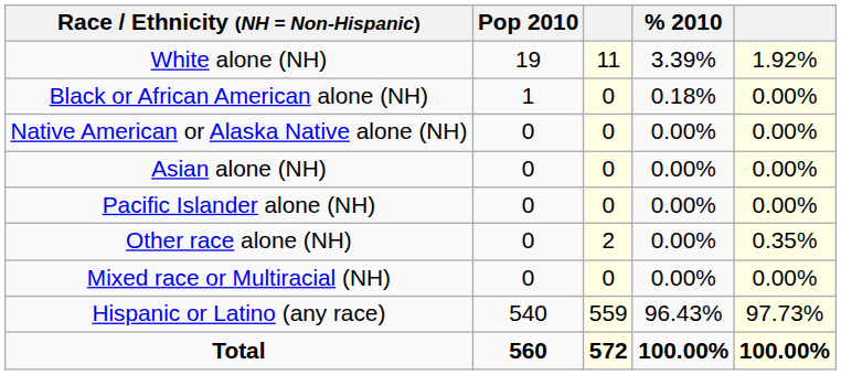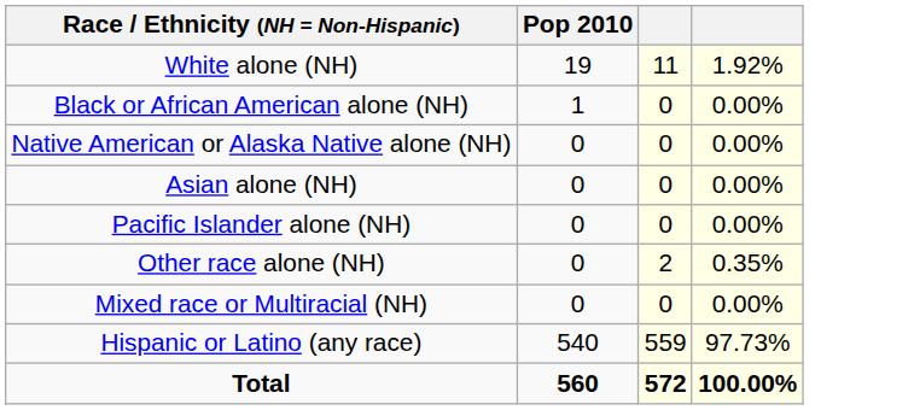- column: % 2010 | 3.39% | 0.18% | 0.00% | 0.00% | 0.00% | 0.00% | 0.00% | 96.43% | 100.00%
